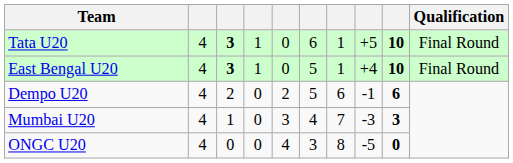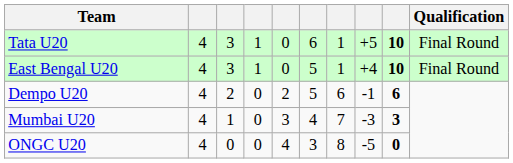Tata U20 | column 3: bold -> normal
East Bengal U20 | column 3: bold -> normal
